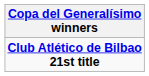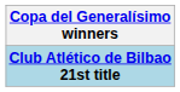row 2 | column 1: no background -> lightblue background
